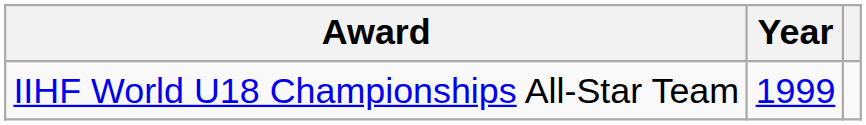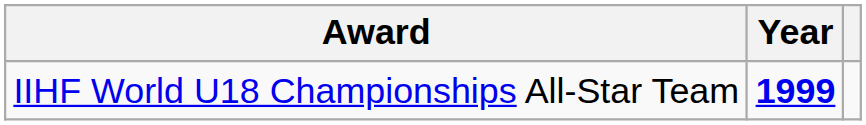row 2 | Year: normal -> bold
